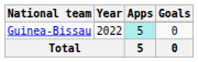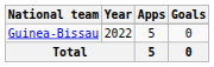2022 | Apps: paleturquoise background -> no background
